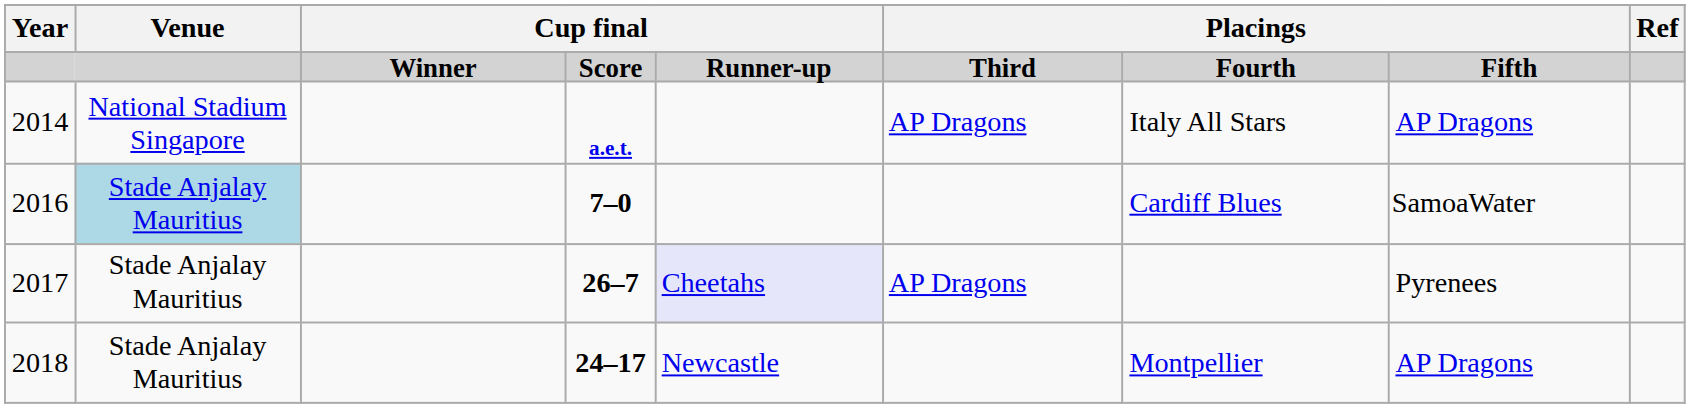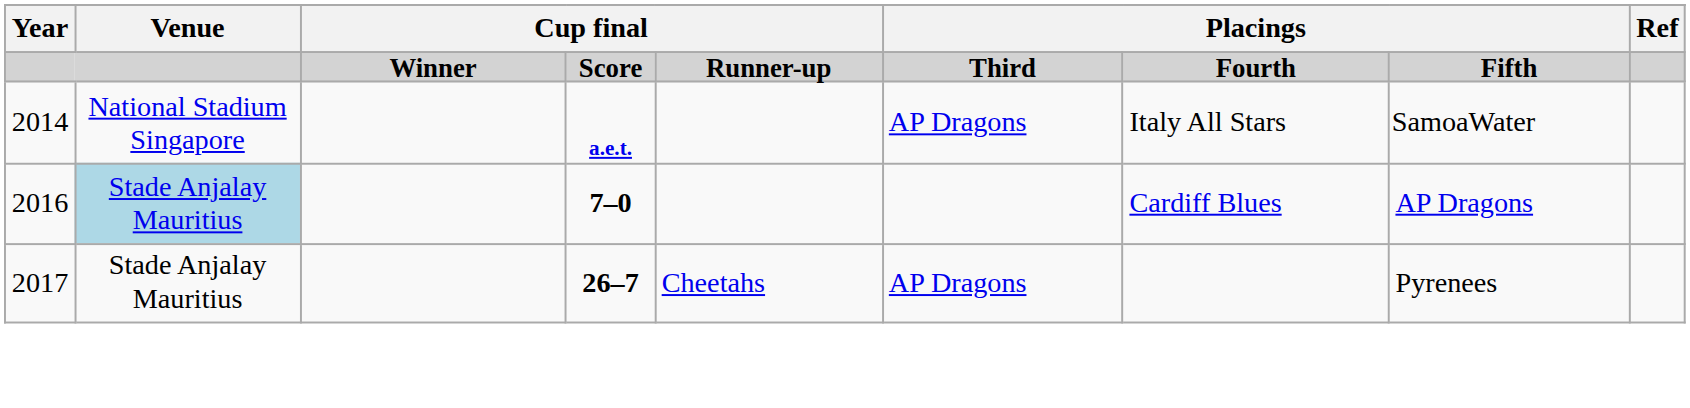2014 | column 8: AP Dragons -> SamoaWater
2016 | column 8: SamoaWater -> AP Dragons
2017 | column 5: lavender background -> no background
- row: 2018 | Stade Anjalay Mauritius | 24–17 | Newcastle | Montpellier | AP Dragons
